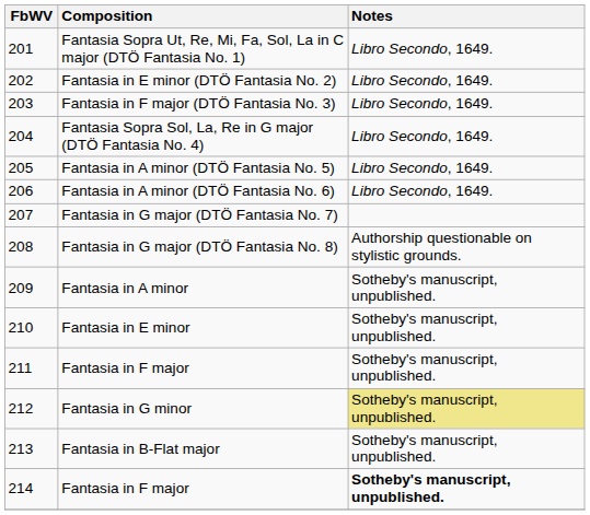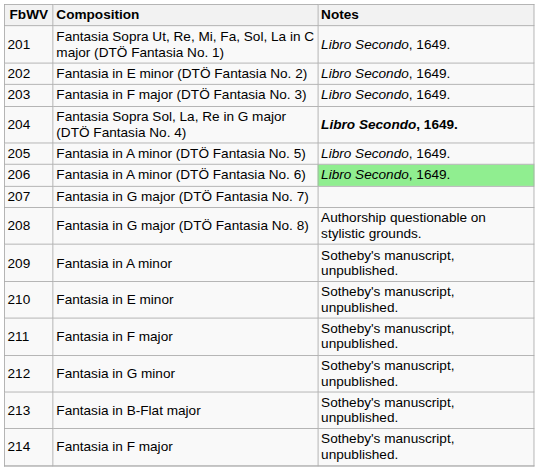Fantasia Sopra Sol, La, Re in G major (DTÖ Fantasia No. 4) | Notes: normal -> bold
Fantasia in A minor (DTÖ Fantasia No. 6) | Notes: no background -> lightgreen background
Fantasia in G minor | Notes: khaki background -> no background
214 / Fantasia in F major | Notes: bold -> normal
